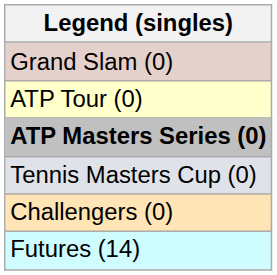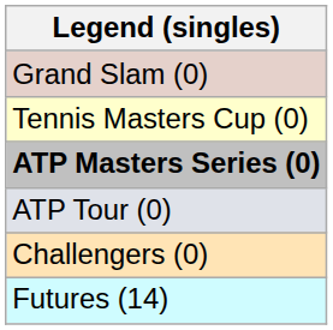row 3 | column 1: ATP Tour (0) -> Tennis Masters Cup (0)
row 5 | column 1: Tennis Masters Cup (0) -> ATP Tour (0)
